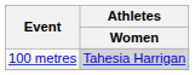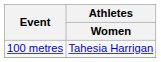100 metres | Athletes / Women: lightgrey background -> no background
